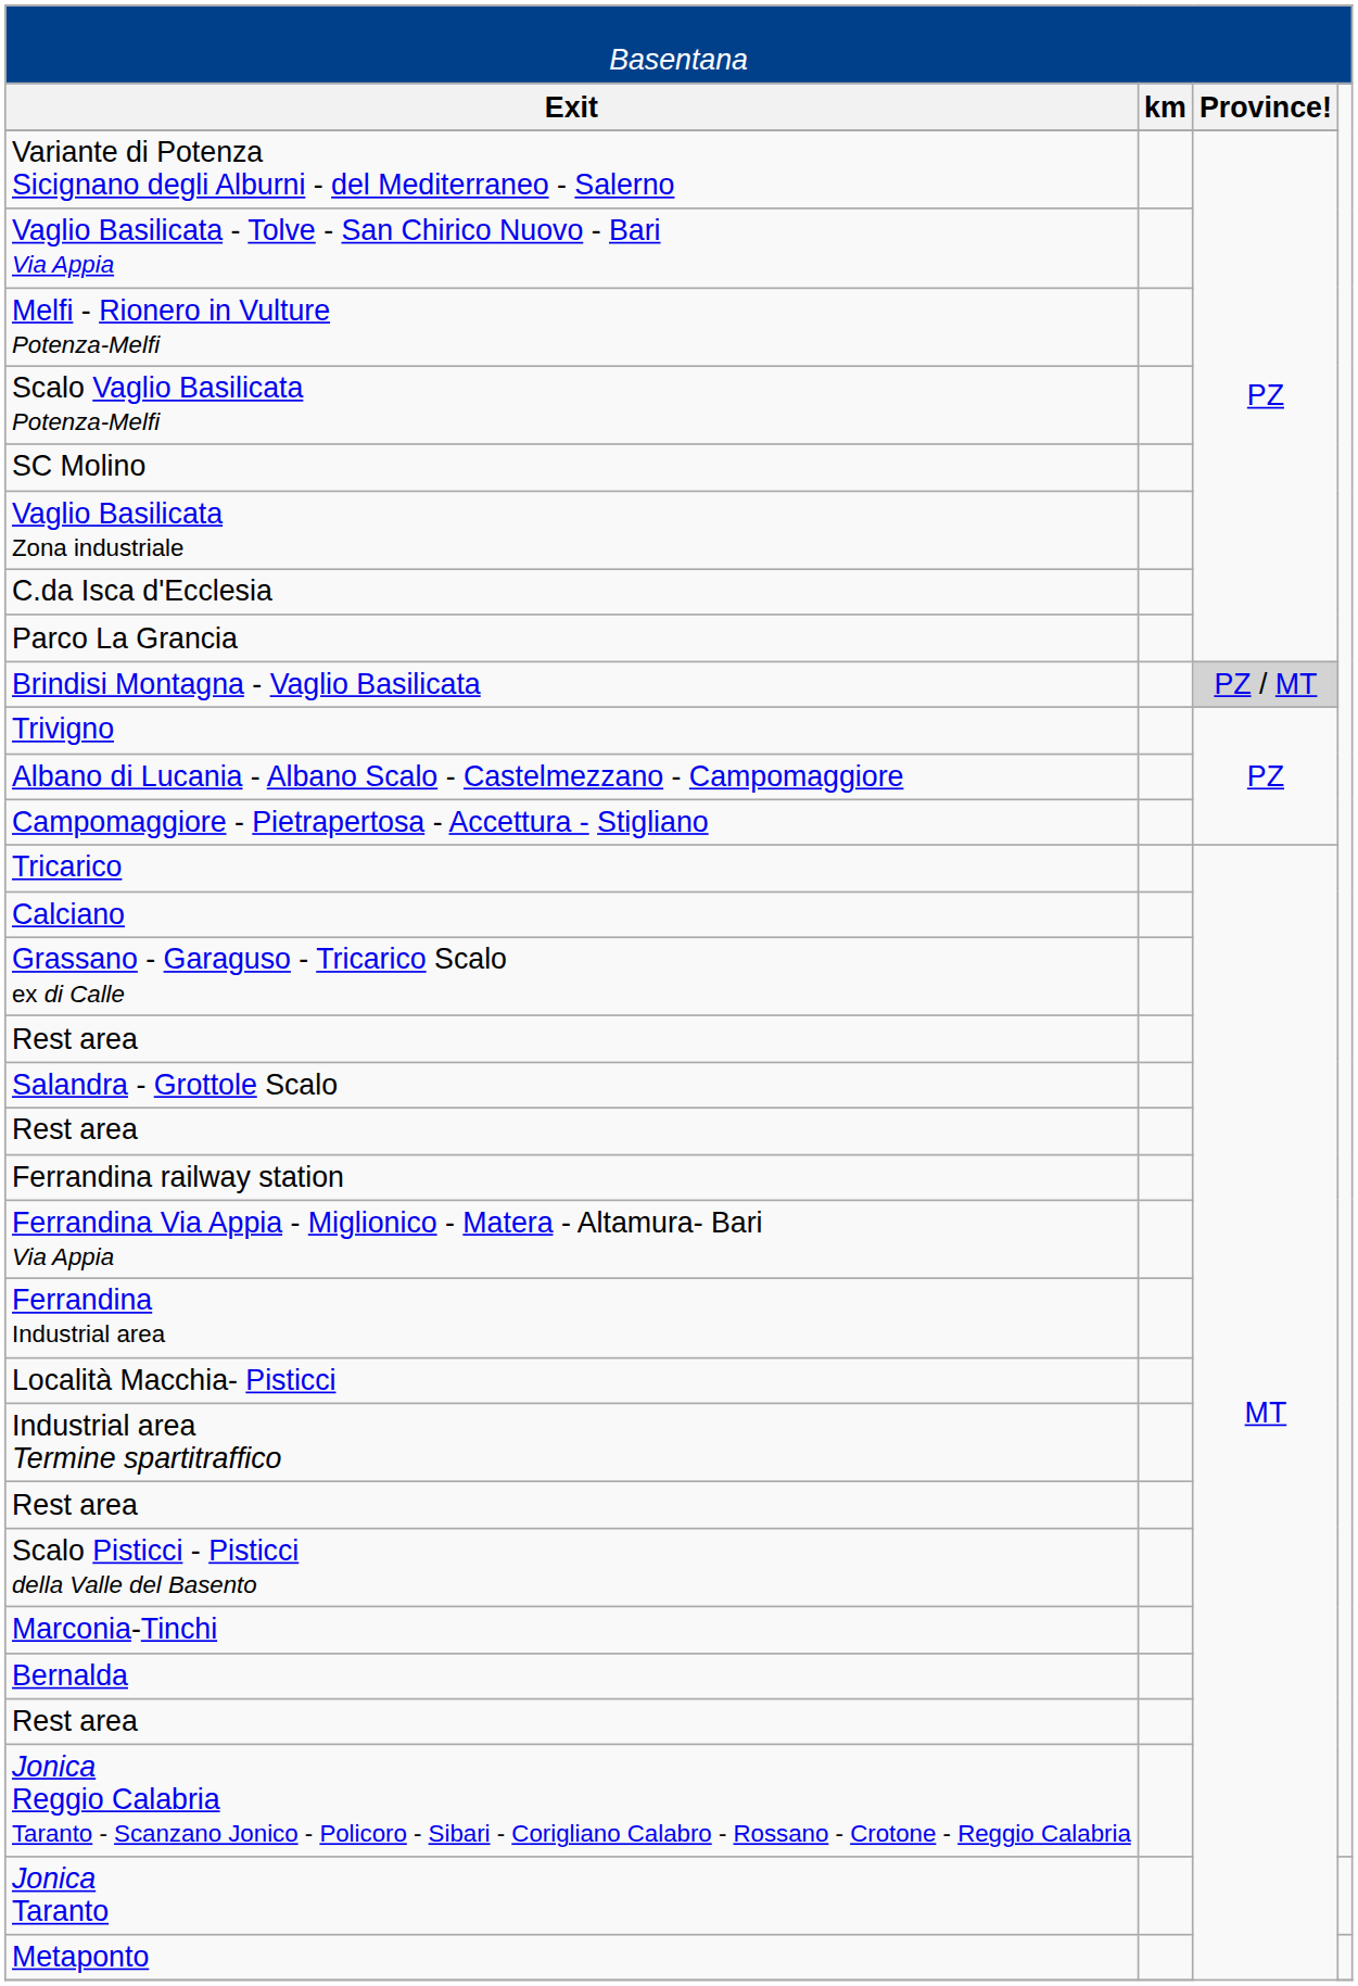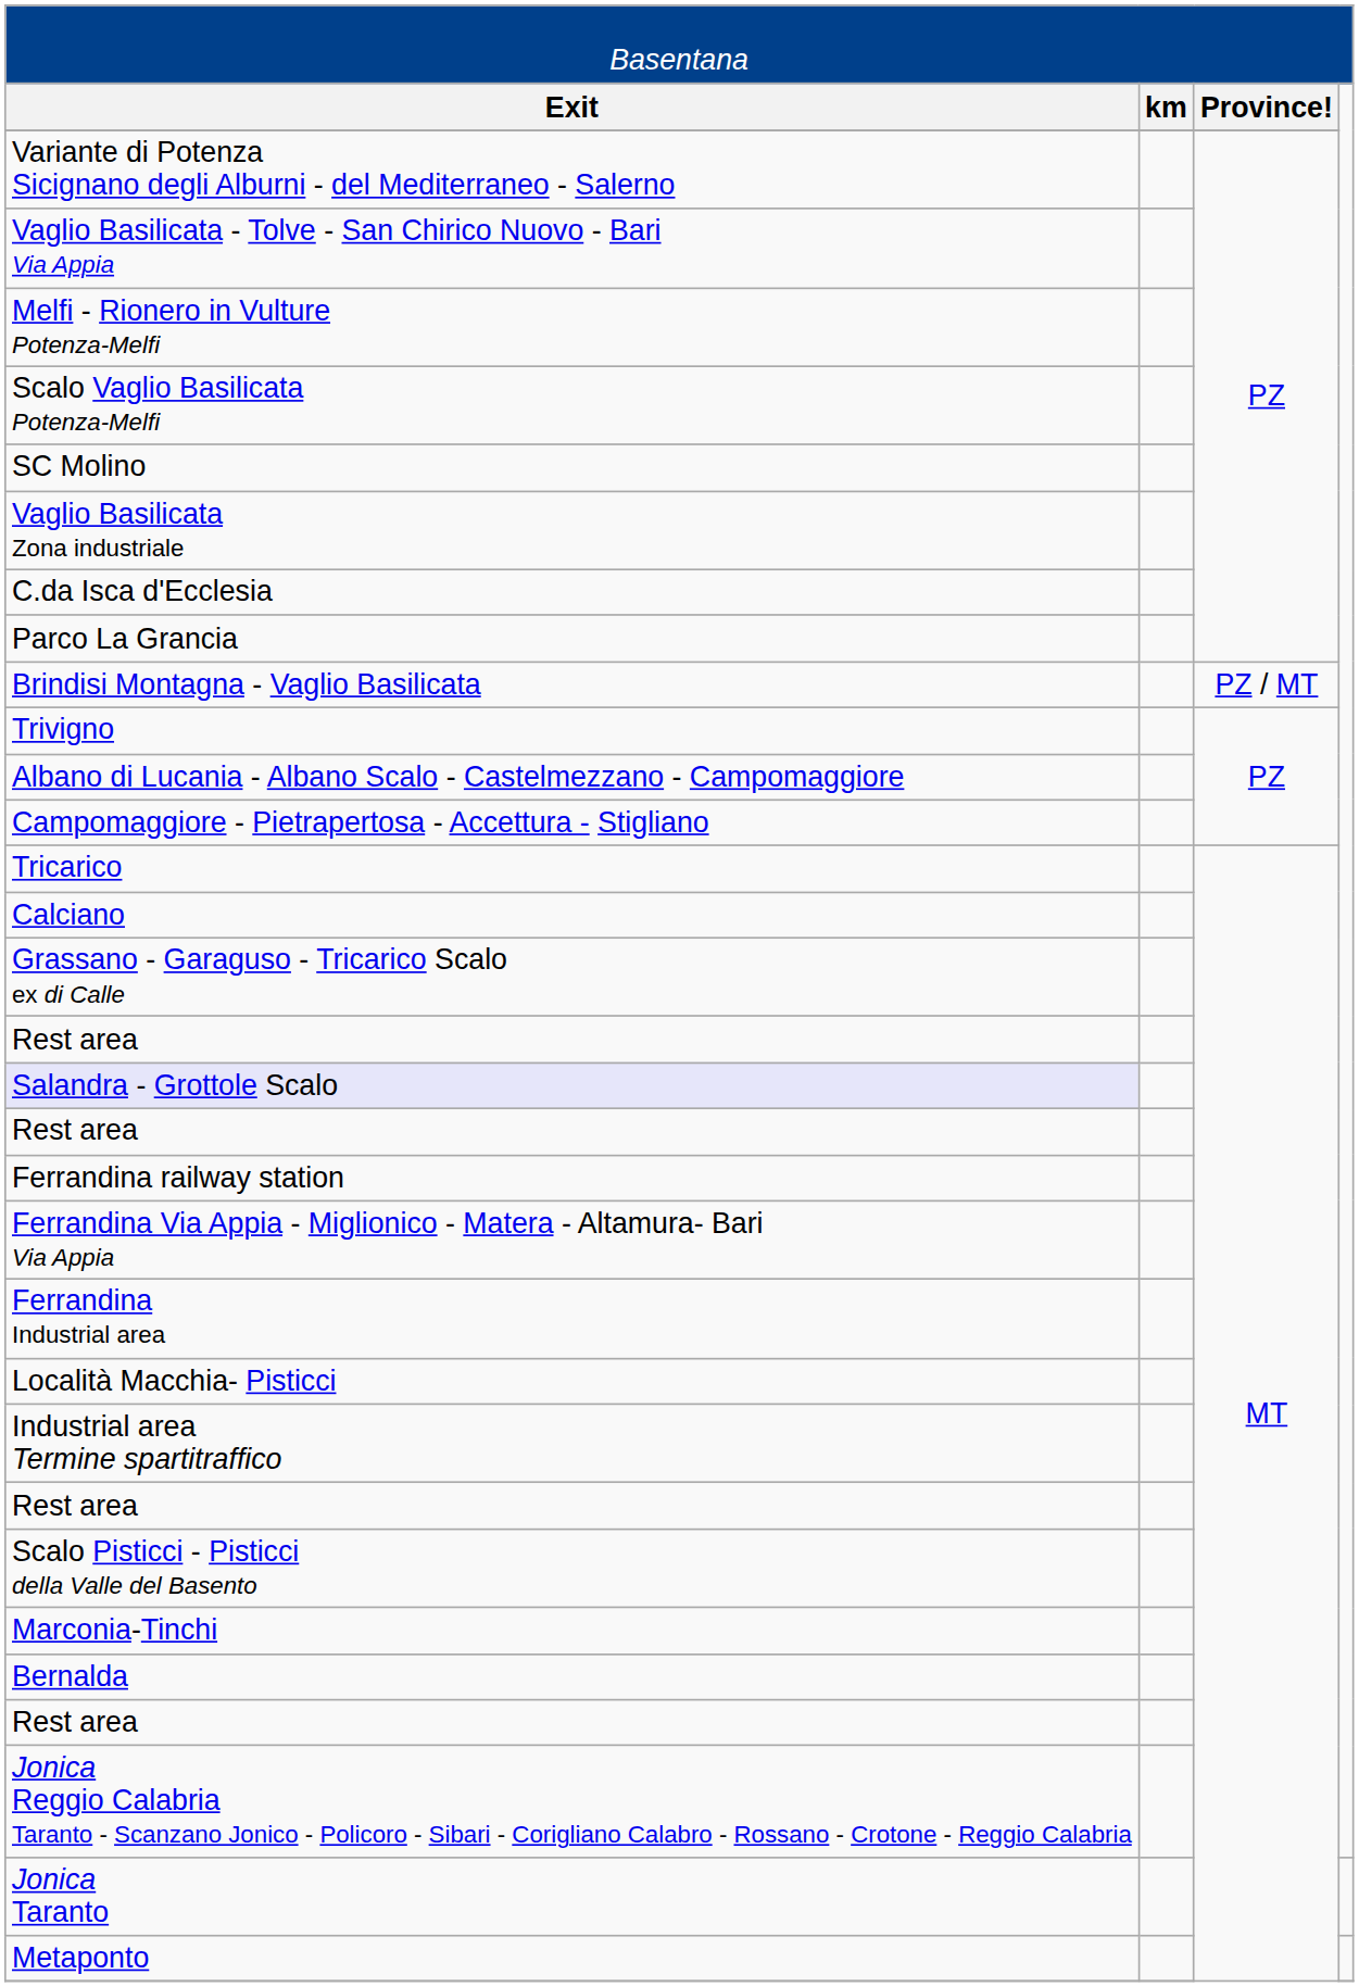Brindisi Montagna - Vaglio Basilicata | column 3: lightgrey background -> no background
Salandra - Grottole Scalo | column 1: no background -> lavender background
